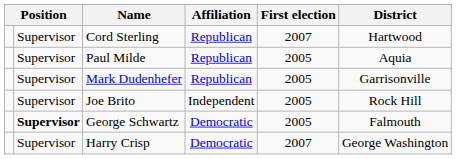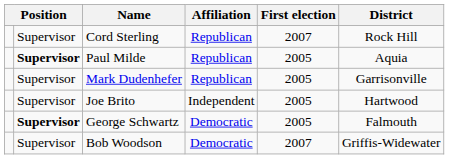Cord Sterling | District: Hartwood -> Rock Hill
Paul Milde | column 2: normal -> bold
Joe Brito | District: Rock Hill -> Hartwood
- row: Supervisor | Harry Crisp | Democratic | 2007 | George Washington
+ row: Supervisor | Bob Woodson | Democratic | 2007 | Griffis-Widewater
